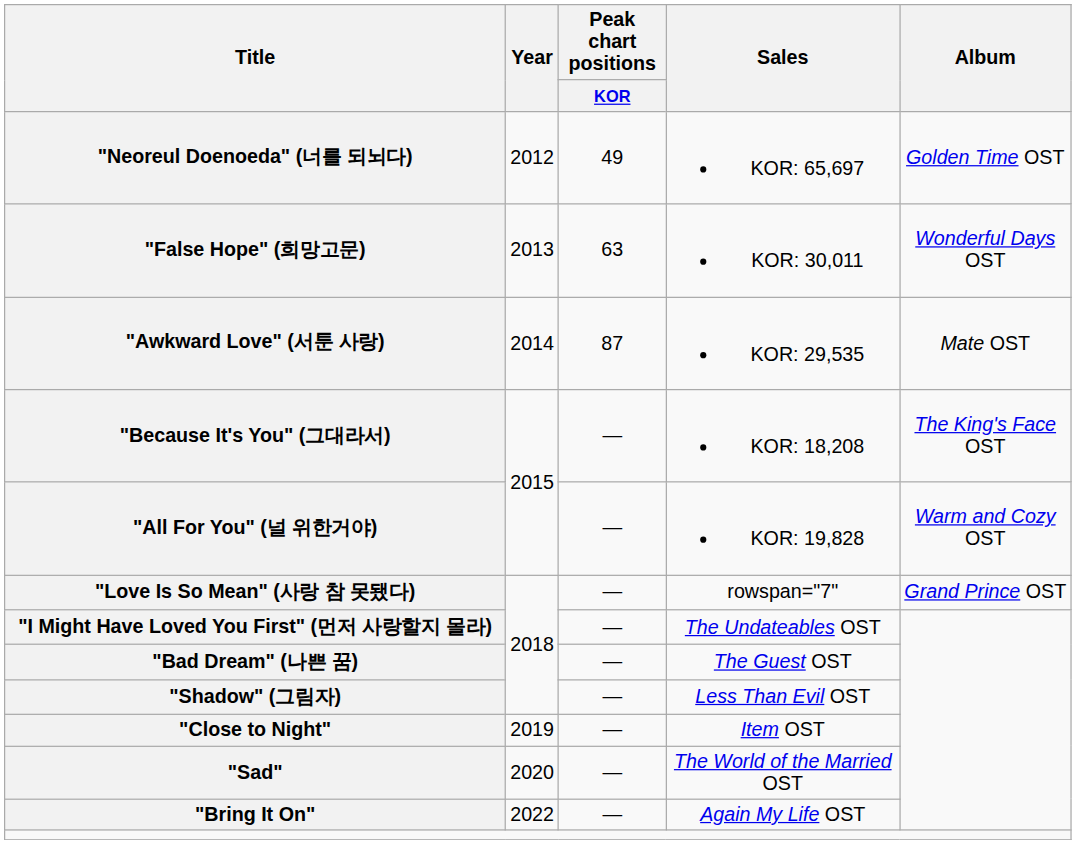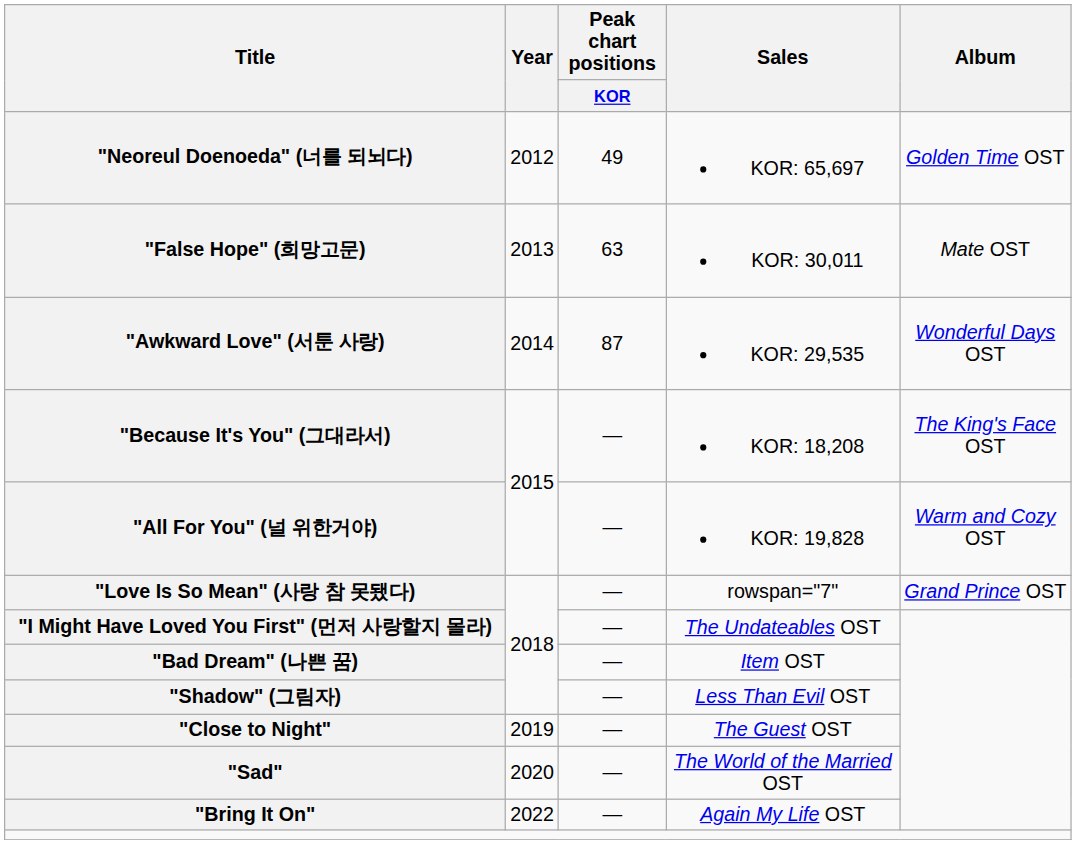"False Hope" (희망고문) | Album: Wonderful Days OST -> Mate OST
"Awkward Love" (서툰 사랑) | Album: Mate OST -> Wonderful Days OST
"Bad Dream" (나쁜 꿈) | Sales: The Guest OST -> Item OST
"Close to Night" | Sales: Item OST -> The Guest OST
